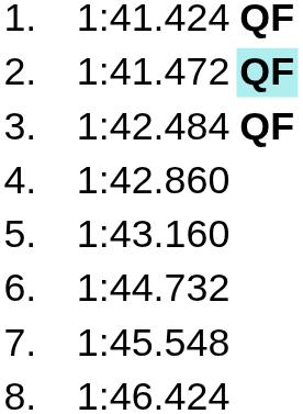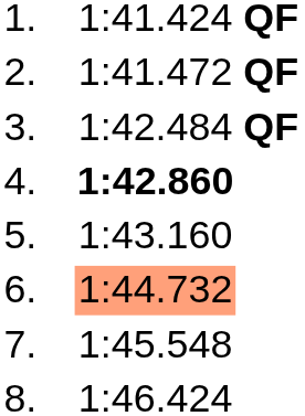2. | column 3: paleturquoise background -> no background
4. | column 2: normal -> bold
6. | column 2: no background -> lightsalmon background
